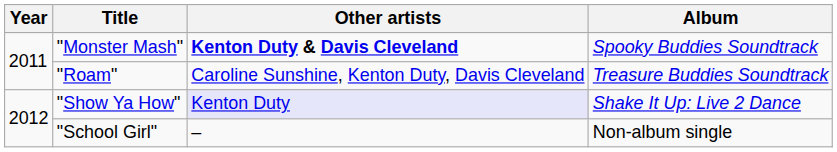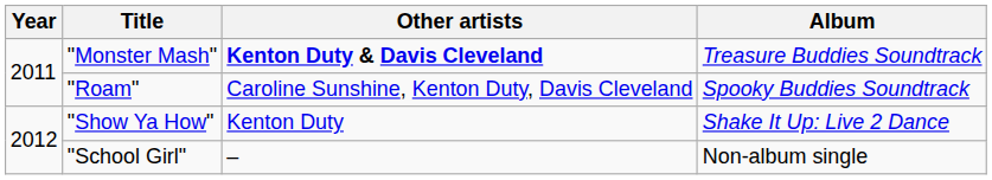"Monster Mash" | Album: Spooky Buddies Soundtrack -> Treasure Buddies Soundtrack
"Roam" | Album: Treasure Buddies Soundtrack -> Spooky Buddies Soundtrack
"Show Ya How" | Other artists: lavender background -> no background
